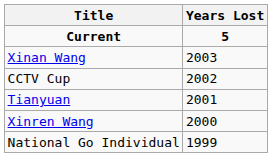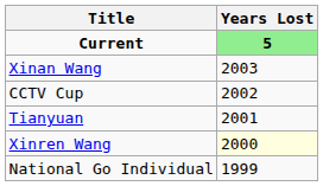Current | Years Lost: no background -> lightgreen background
Xinren Wang | Years Lost: no background -> lightyellow background
